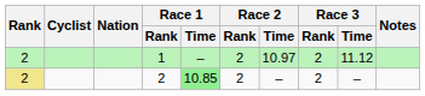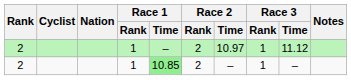row 3 | Race 3 / Rank: 2 -> 1
row 4 | Rank: khaki background -> no background
row 4 | Race 1 / Rank: 2 -> 1
row 4 | Race 3 / Rank: 2 -> 1
